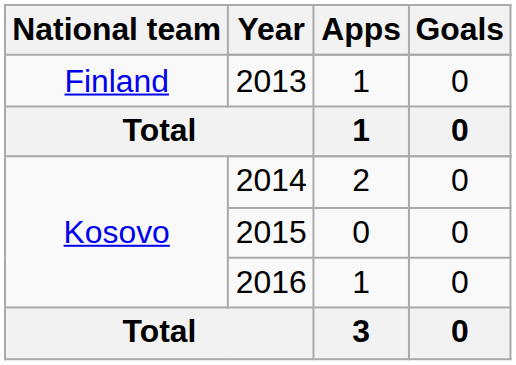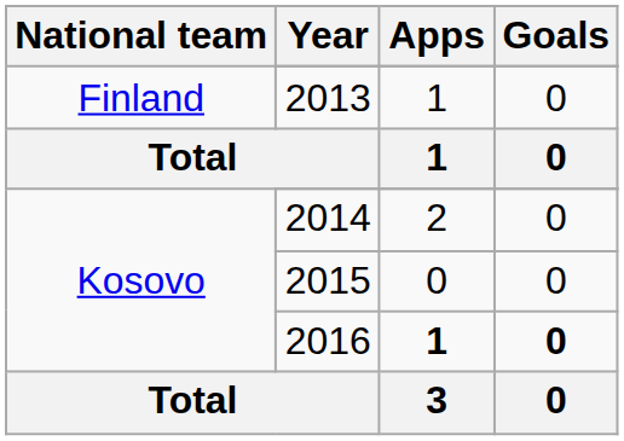2016 | Apps: normal -> bold
2016 | Goals: normal -> bold
